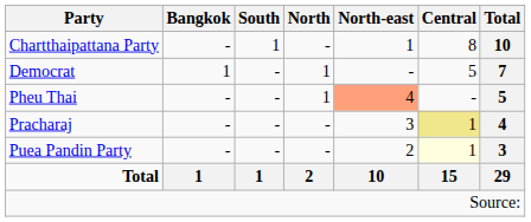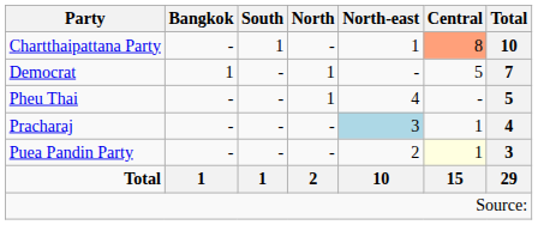Chartthaipattana Party | Central: no background -> lightsalmon background
Pheu Thai | North-east: lightsalmon background -> no background
Pracharaj | North-east: no background -> lightblue background
Pracharaj | Central: khaki background -> no background
